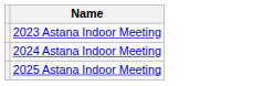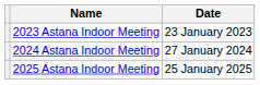+ column: Date | 23 January 2023 | 27 January 2024 | 25 January 2025
